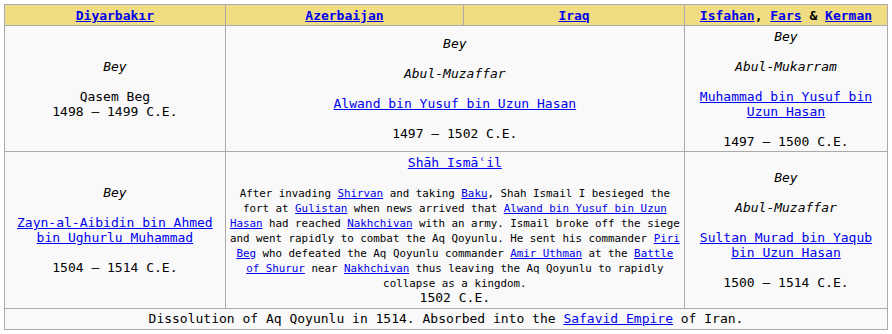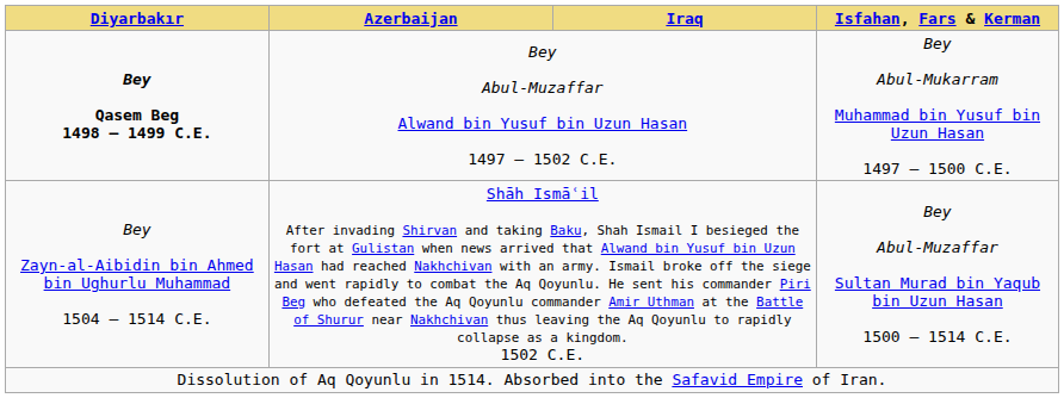Bey Qasem Beg 1498 – 1499 C.E. | Diyarbakır: normal -> bold
